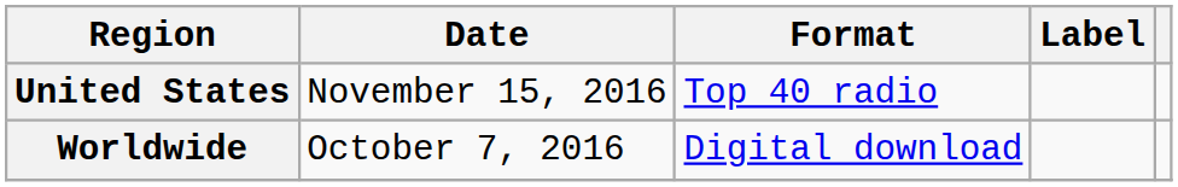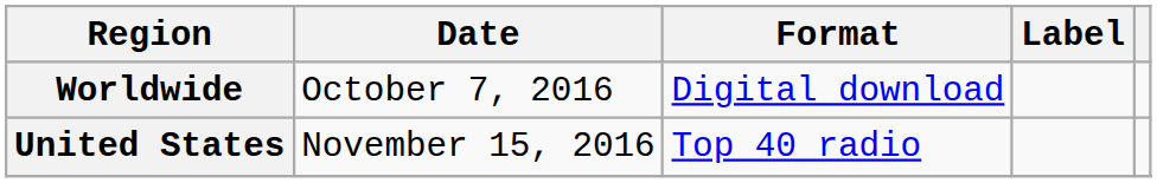rows swapped: Worldwide <-> United States
